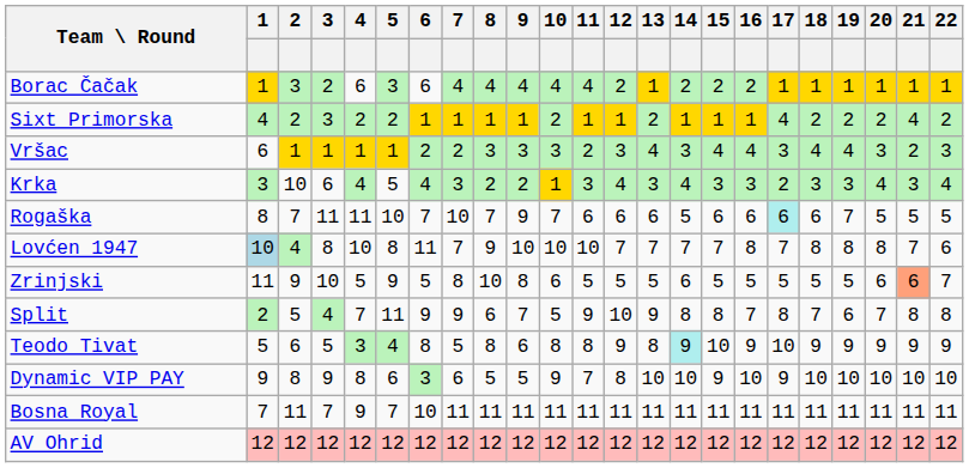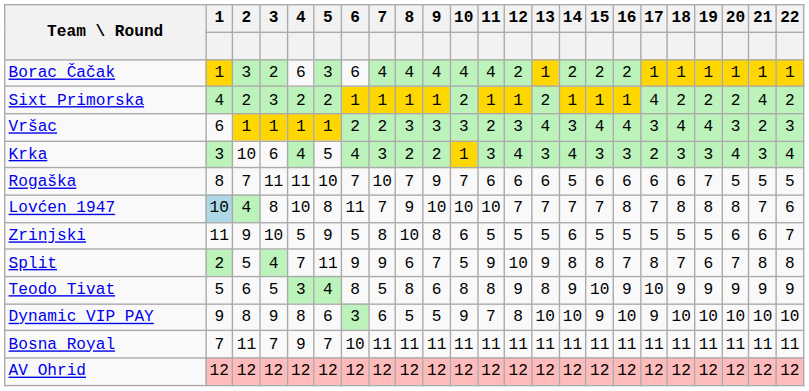Rogaška | 17: paleturquoise background -> no background
Zrinjski | 21: lightsalmon background -> no background
Teodo Tivat | 14: paleturquoise background -> no background
